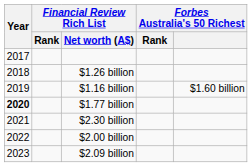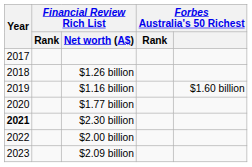$1.77 billion | Year: bold -> normal
$2.30 billion | Year: normal -> bold
